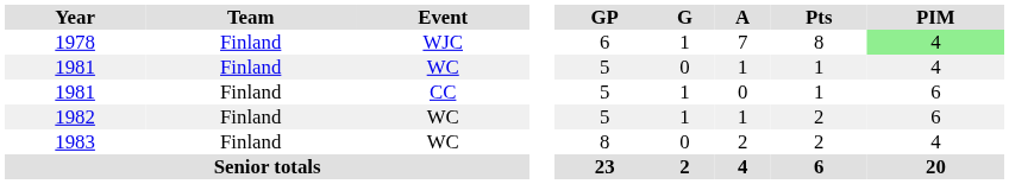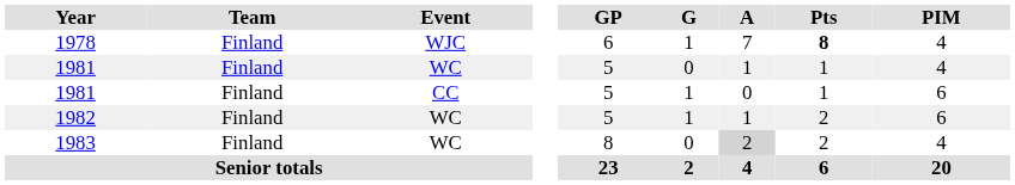1978 | Pts: normal -> bold
1978 | PIM: lightgreen background -> no background
1983 | A: no background -> lightgrey background
